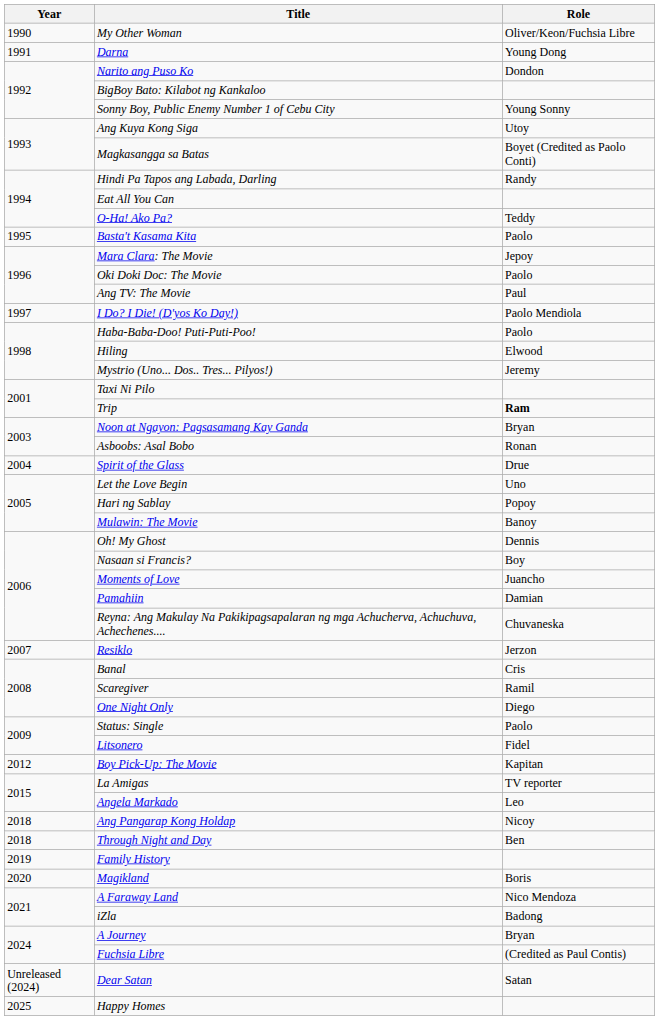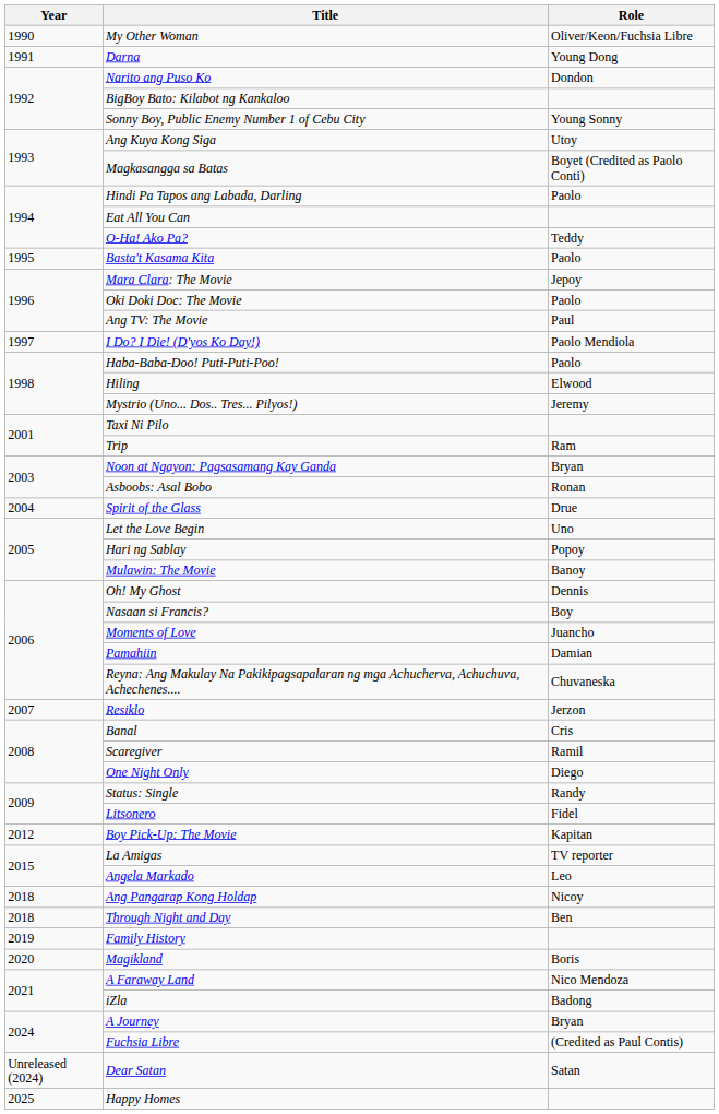Hindi Pa Tapos ang Labada, Darling | Role: Randy -> Paolo
Trip | Role: bold -> normal
Status: Single | Role: Paolo -> Randy
